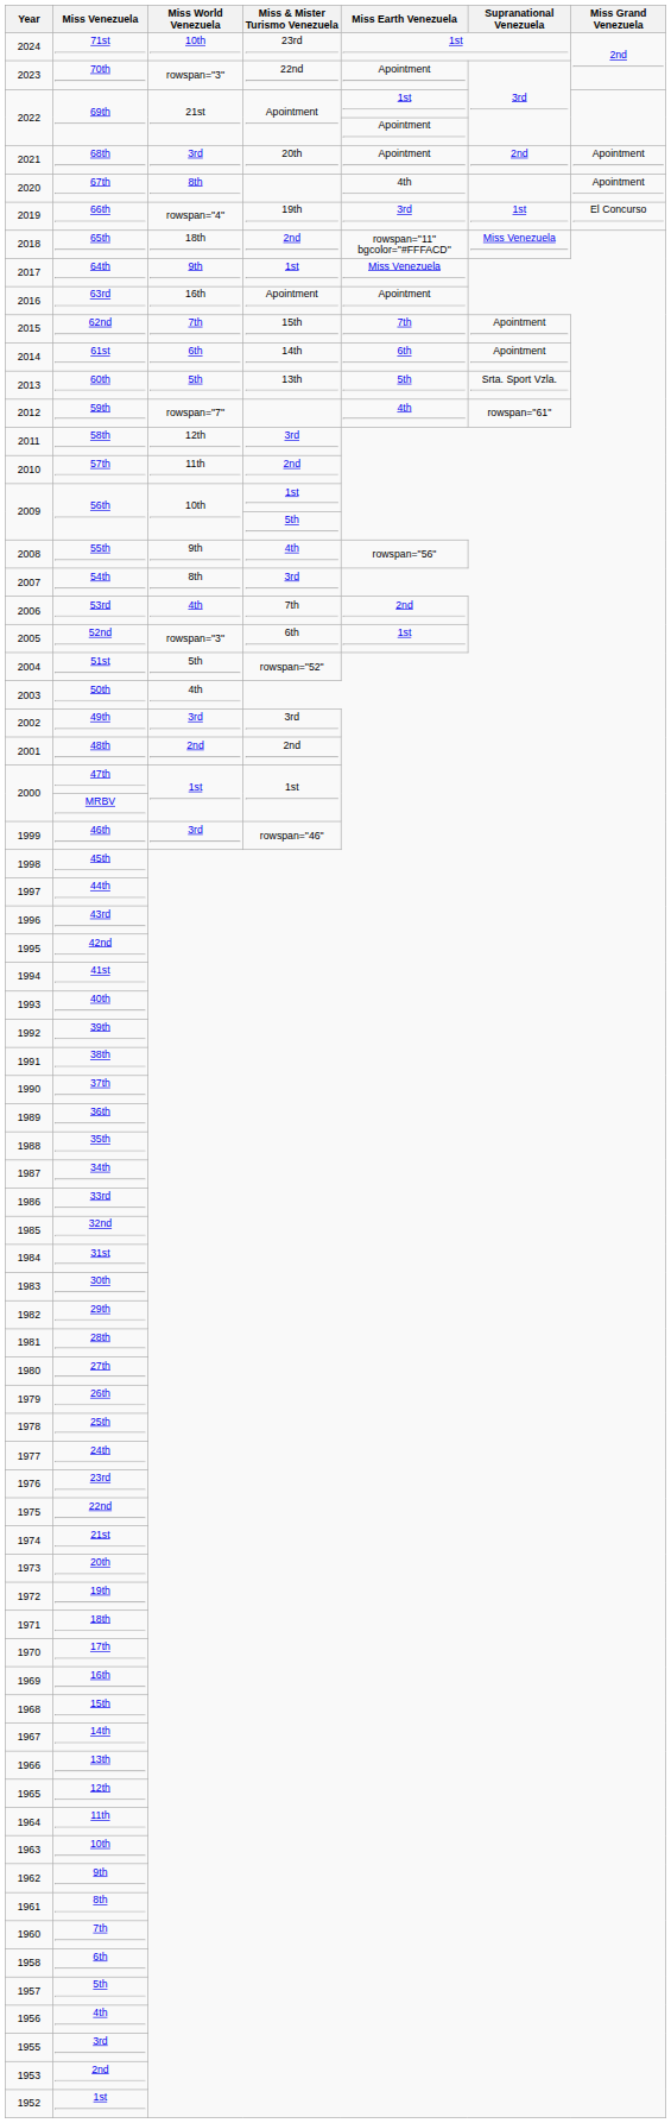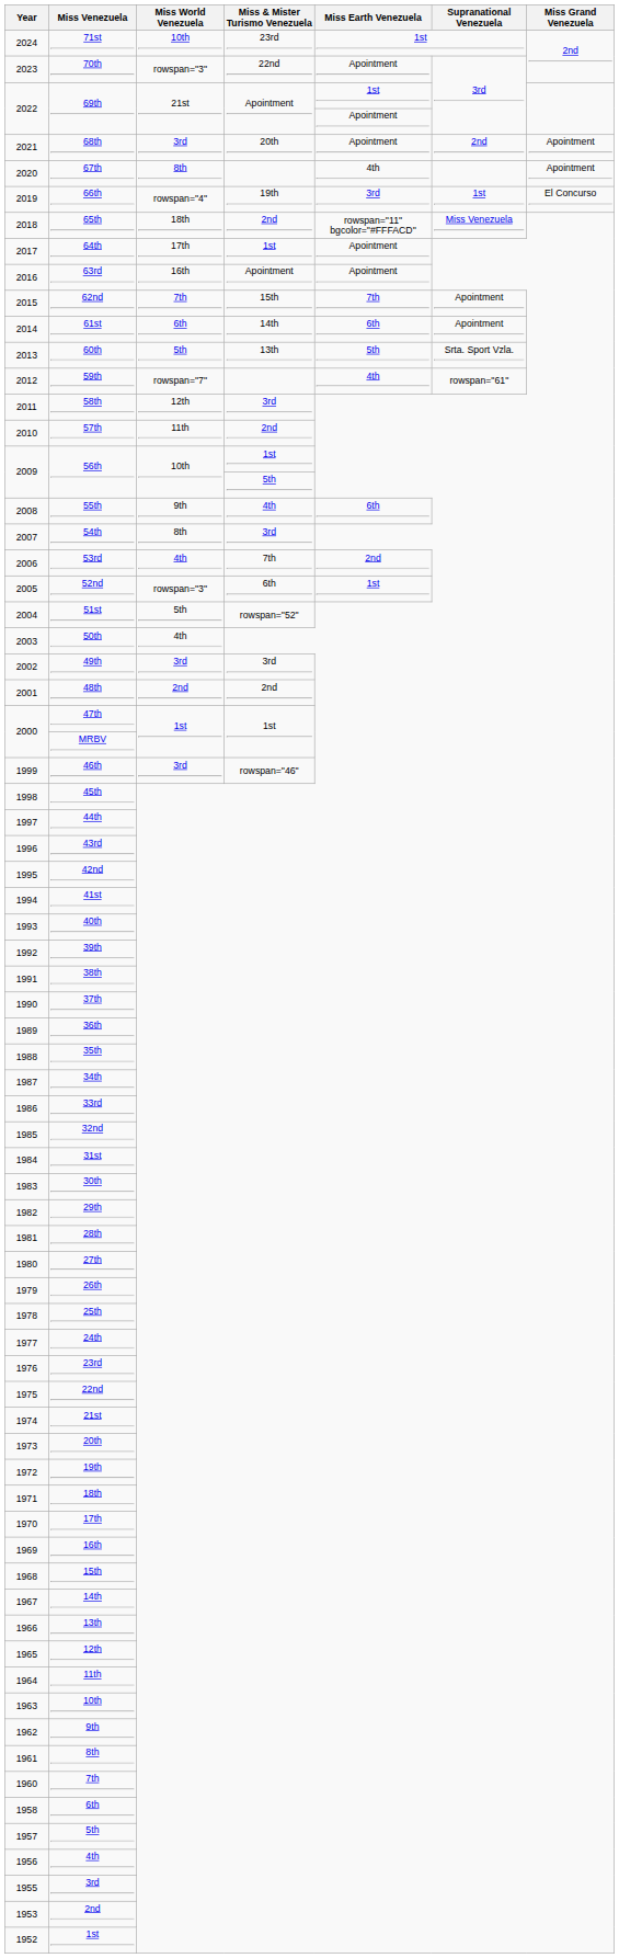64th | Miss World Venezuela: 9th -> 17th
64th | Miss Earth Venezuela: Miss Venezuela -> Apointment
55th | Miss Earth Venezuela: rowspan="56" -> 6th
